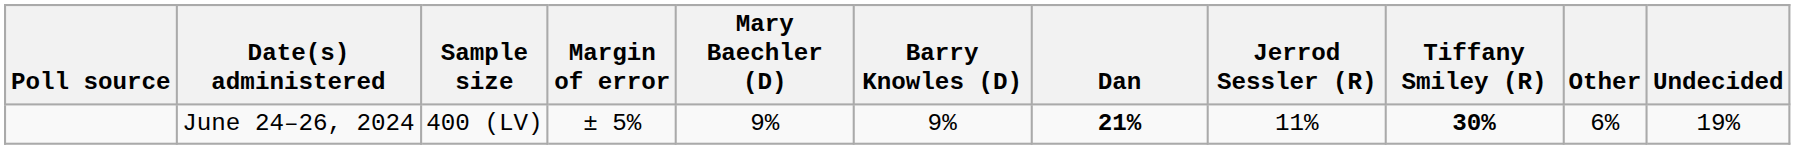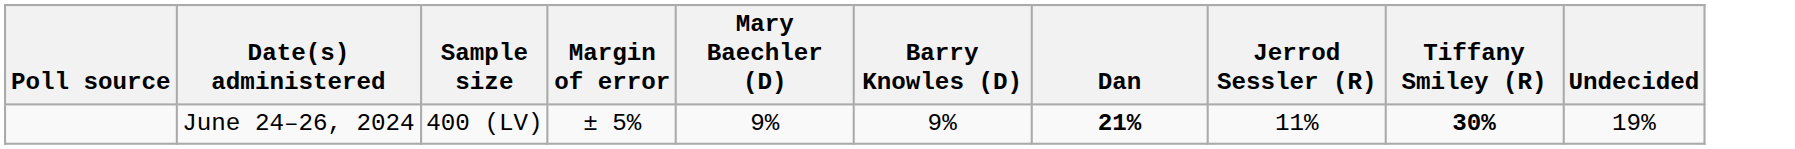- column: Other | 6%
